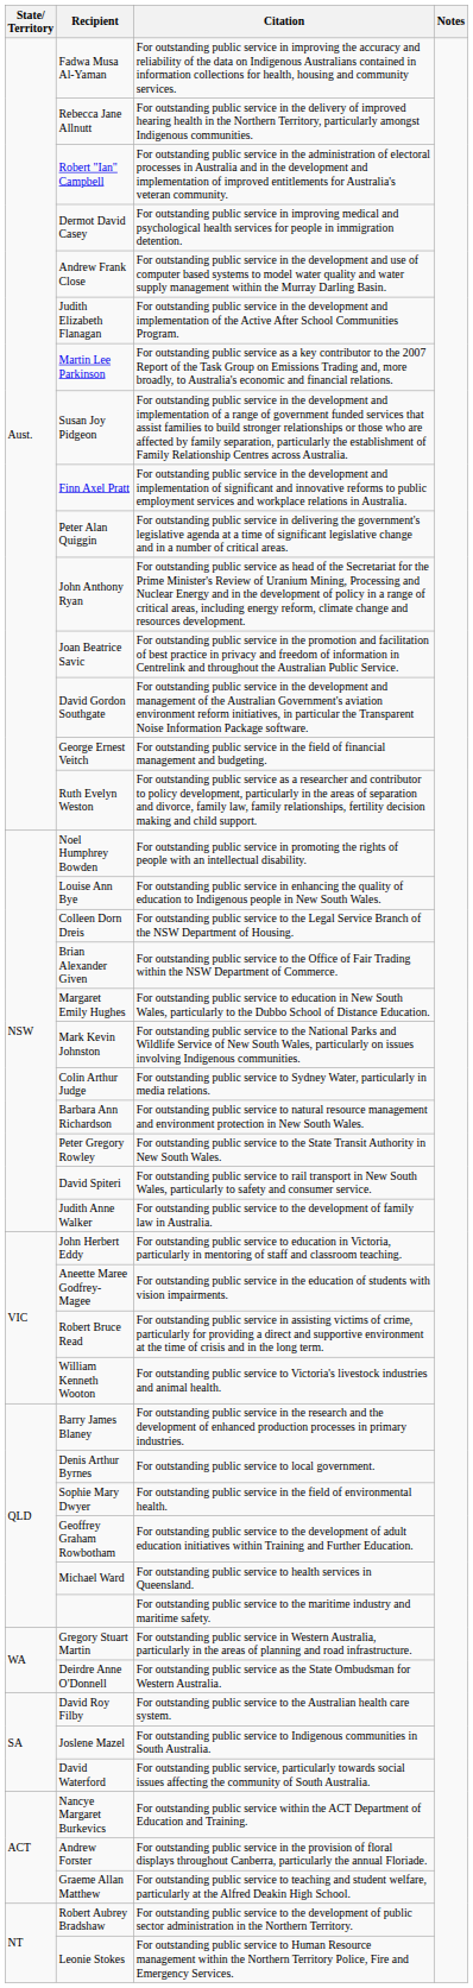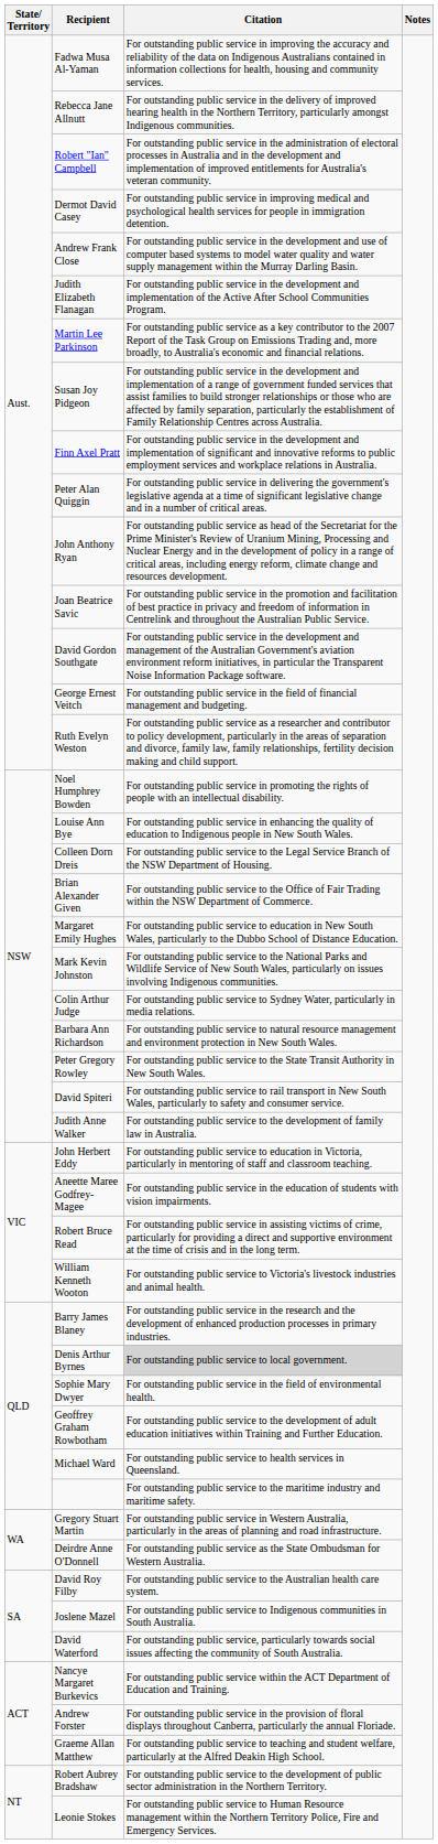Denis Arthur Byrnes | Citation: no background -> lightgrey background
